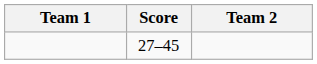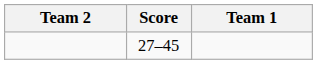columns swapped: Team 1 <-> Team 2
